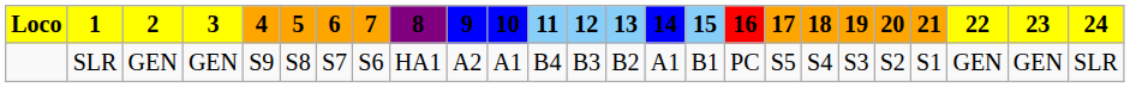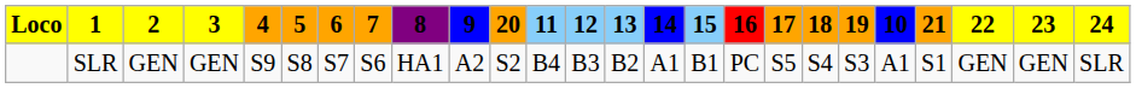columns swapped: 10 <-> 20
